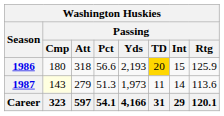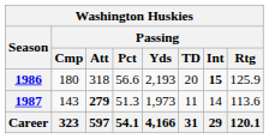1986 | Passing / TD: gold background -> no background
1986 | Passing / Int: normal -> bold
1987 | Passing / Cmp: lightyellow background -> no background
1987 | Passing / Att: normal -> bold
